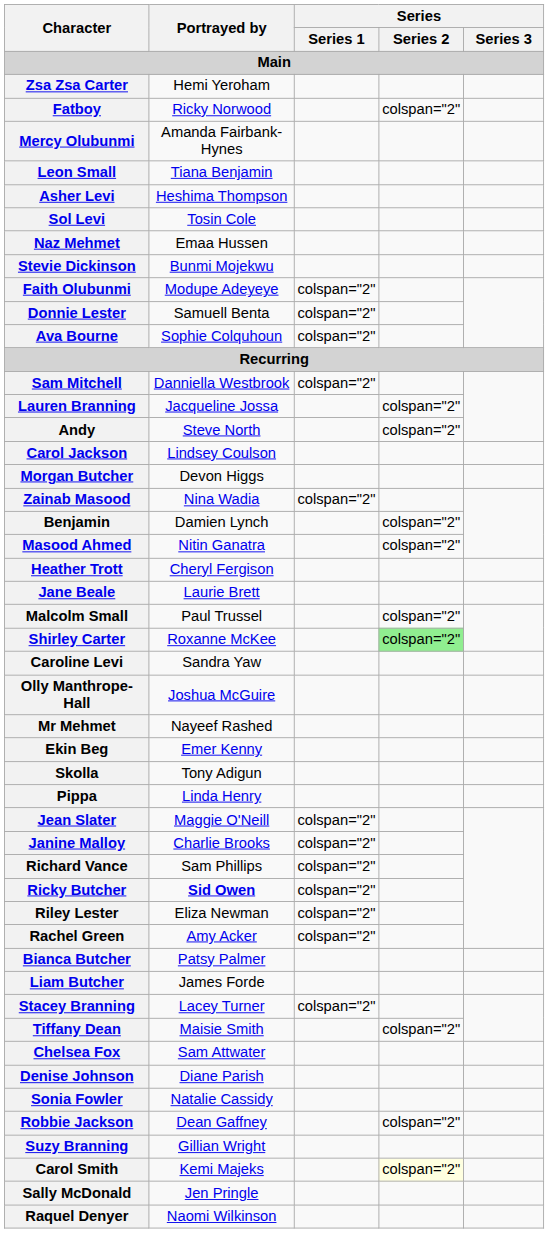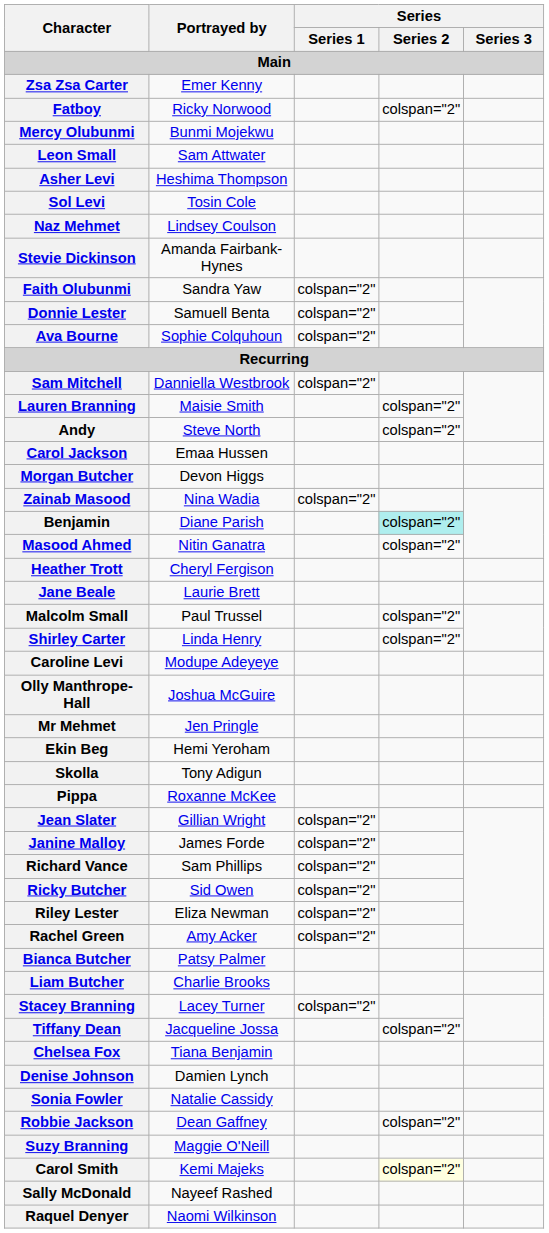Zsa Zsa Carter | Portrayed by / Main: Hemi Yeroham -> Emer Kenny
Mercy Olubunmi | Portrayed by / Main: Amanda Fairbank-Hynes -> Bunmi Mojekwu
Leon Small | Portrayed by / Main: Tiana Benjamin -> Sam Attwater
Naz Mehmet | Portrayed by / Main: Emaa Hussen -> Lindsey Coulson
Stevie Dickinson | Portrayed by / Main: Bunmi Mojekwu -> Amanda Fairbank-Hynes
Faith Olubunmi | Portrayed by / Main: Modupe Adeyeye -> Sandra Yaw
Lauren Branning | Portrayed by / Main: Jacqueline Jossa -> Maisie Smith
Carol Jackson | Portrayed by / Main: Lindsey Coulson -> Emaa Hussen
Benjamin | Portrayed by / Main: Damien Lynch -> Diane Parish
Benjamin | Series / Series 2 / Main: no background -> paleturquoise background
Shirley Carter | Portrayed by / Main: Roxanne McKee -> Linda Henry
Shirley Carter | Series / Series 2 / Main: lightgreen background -> no background
Caroline Levi | Portrayed by / Main: Sandra Yaw -> Modupe Adeyeye
Mr Mehmet | Portrayed by / Main: Nayeef Rashed -> Jen Pringle
Ekin Beg | Portrayed by / Main: Emer Kenny -> Hemi Yeroham
Pippa | Portrayed by / Main: Linda Henry -> Roxanne McKee
Jean Slater | Portrayed by / Main: Maggie O'Neill -> Gillian Wright
Janine Malloy | Portrayed by / Main: Charlie Brooks -> James Forde
Ricky Butcher | Portrayed by / Main: bold -> normal
Liam Butcher | Portrayed by / Main: James Forde -> Charlie Brooks
Tiffany Dean | Portrayed by / Main: Maisie Smith -> Jacqueline Jossa
Chelsea Fox | Portrayed by / Main: Sam Attwater -> Tiana Benjamin
Denise Johnson | Portrayed by / Main: Diane Parish -> Damien Lynch
Suzy Branning | Portrayed by / Main: Gillian Wright -> Maggie O'Neill
Sally McDonald | Portrayed by / Main: Jen Pringle -> Nayeef Rashed
